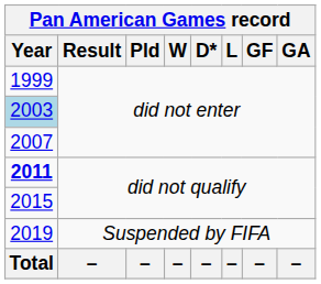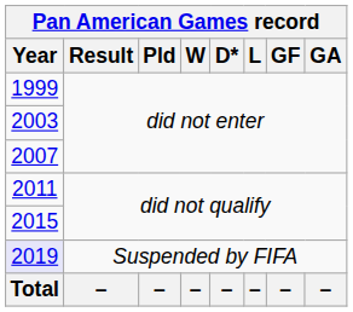2003 | Year: lightblue background -> no background
2011 | Year: bold -> normal
2019 | Year: no background -> lavender background
